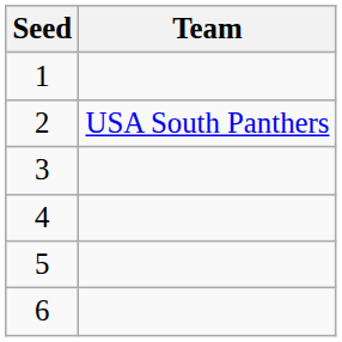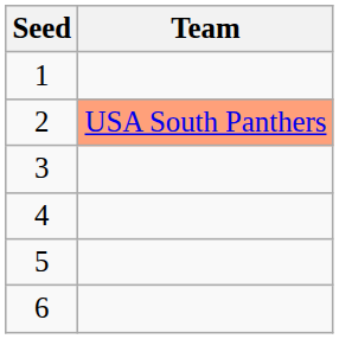2 | Team: no background -> lightsalmon background
